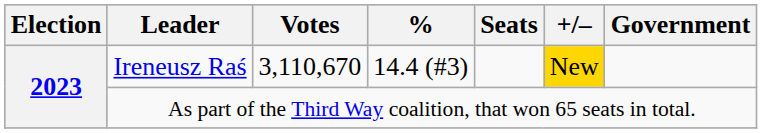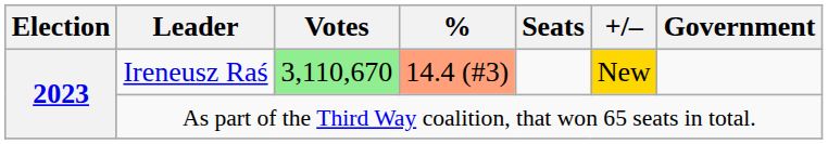Ireneusz Raś | Votes: no background -> lightgreen background
Ireneusz Raś | %: no background -> lightsalmon background
